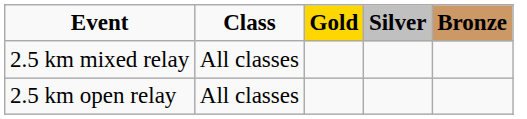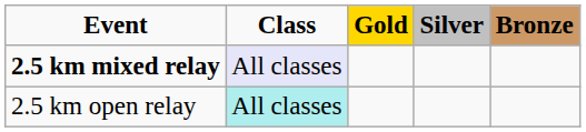row 2 | Event: normal -> bold
row 2 | Class: no background -> lavender background
row 3 | Class: no background -> paleturquoise background
